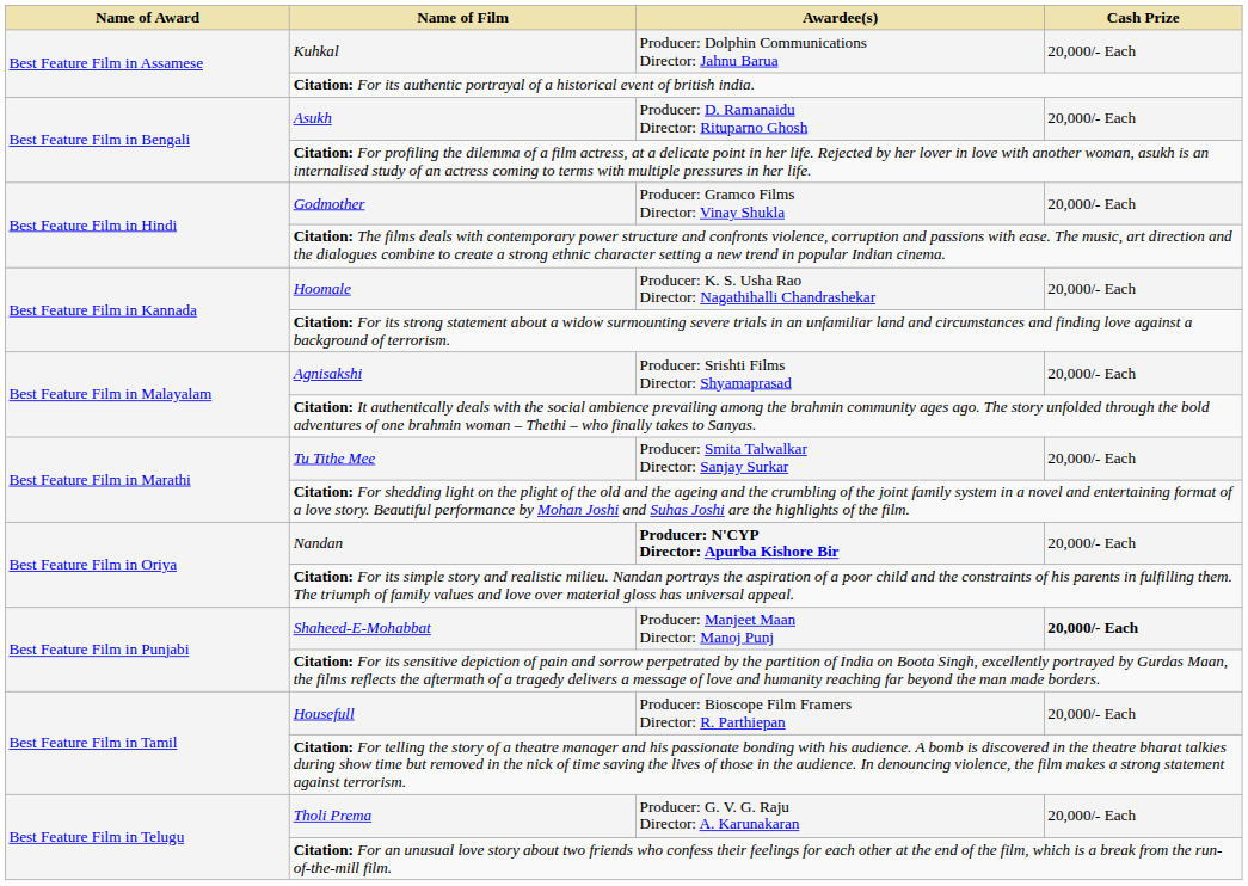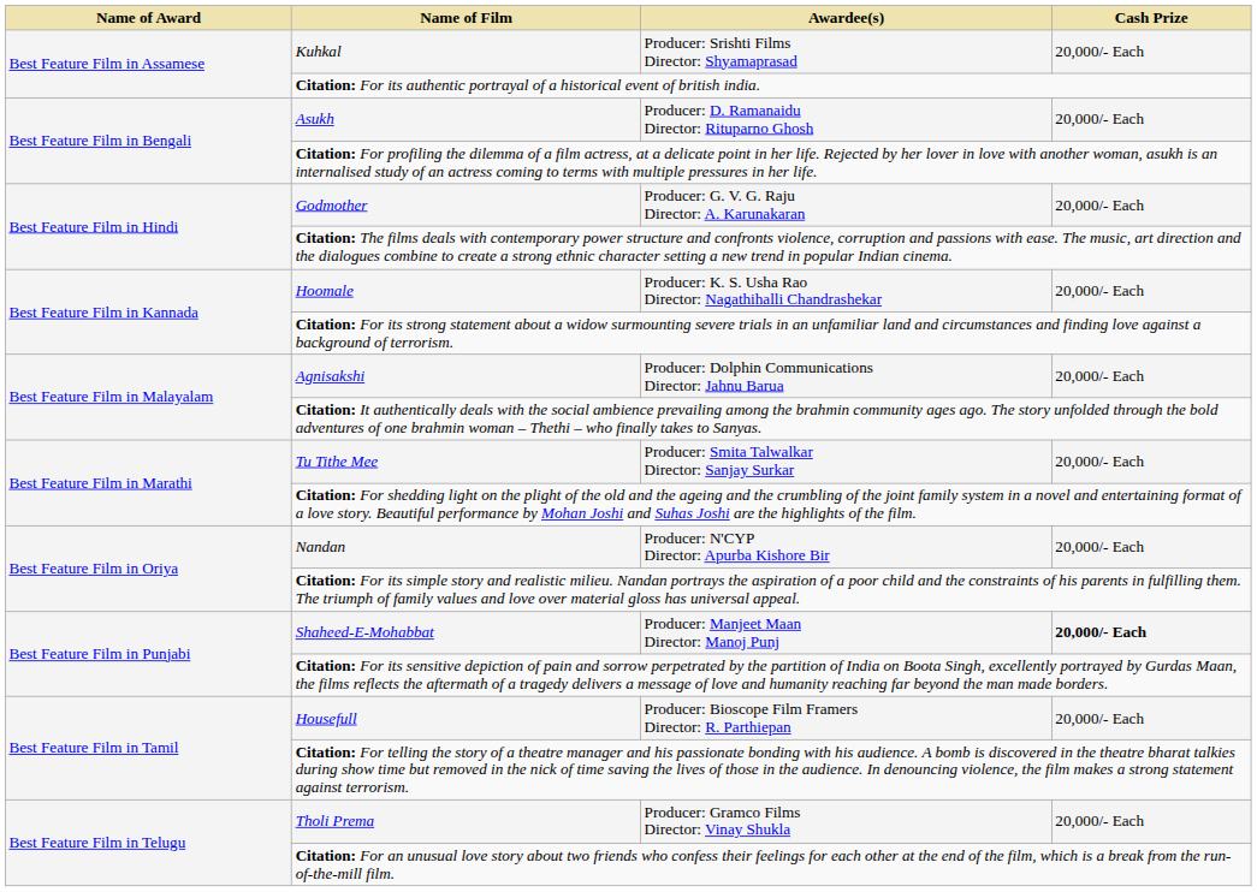Kuhkal | Awardee(s): Producer: Dolphin Communications Director: Jahnu Barua -> Producer: Srishti Films Director: Shyamaprasad
Godmother | Awardee(s): Producer: Gramco Films Director: Vinay Shukla -> Producer: G. V. G. Raju Director: A. Karunakaran
Agnisakshi | Awardee(s): Producer: Srishti Films Director: Shyamaprasad -> Producer: Dolphin Communications Director: Jahnu Barua
Nandan | Awardee(s): bold -> normal
Tholi Prema | Awardee(s): Producer: G. V. G. Raju Director: A. Karunakaran -> Producer: Gramco Films Director: Vinay Shukla
